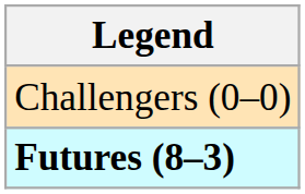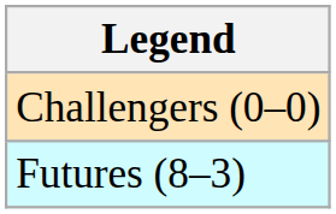row 3 | column 1: bold -> normal
